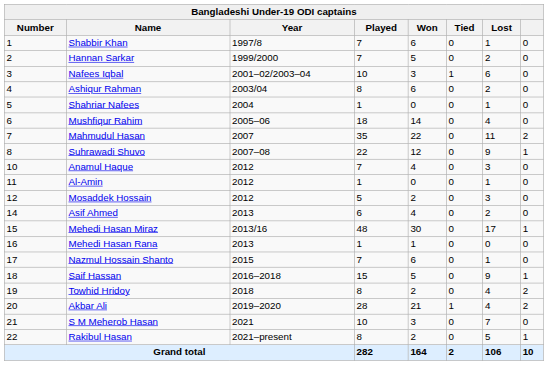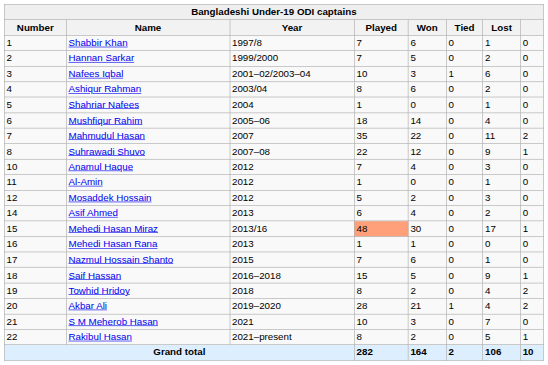Mehedi Hasan Miraz | Played: no background -> lightsalmon background
